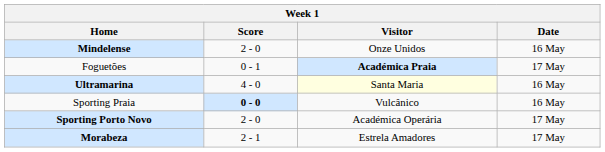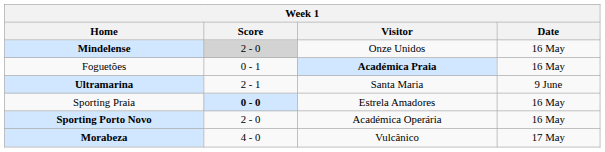Mindelense | Score: no background -> lightgrey background
Foguetões | Date: 17 May -> 16 May
Ultramarina | Score: 4 - 0 -> 2 - 1
Ultramarina | Visitor: lightyellow background -> no background
Ultramarina | Date: 16 May -> 9 June
Sporting Praia | Visitor: Vulcânico -> Estrela Amadores
Sporting Porto Novo | Date: 17 May -> 16 May
Morabeza | Score: 2 - 1 -> 4 - 0
Morabeza | Visitor: Estrela Amadores -> Vulcânico
